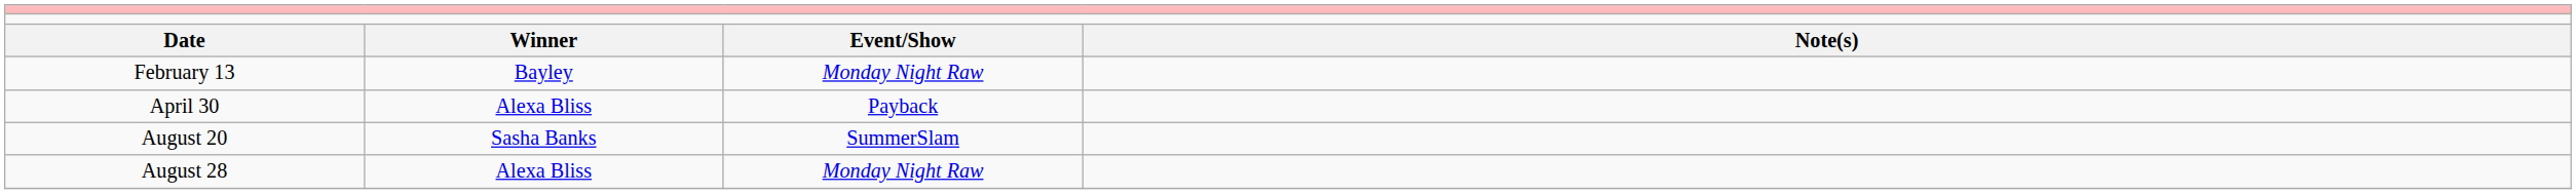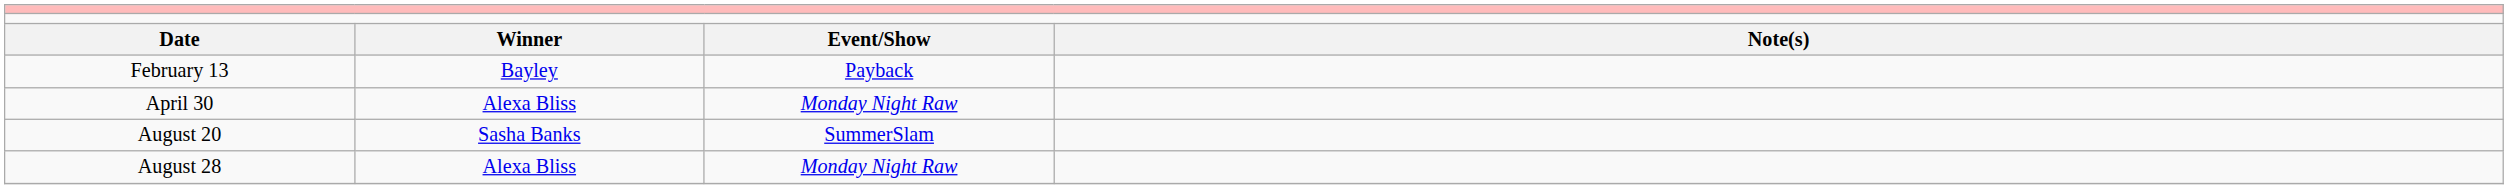February 13 | column 3: Monday Night Raw -> Payback
April 30 | column 3: Payback -> Monday Night Raw
